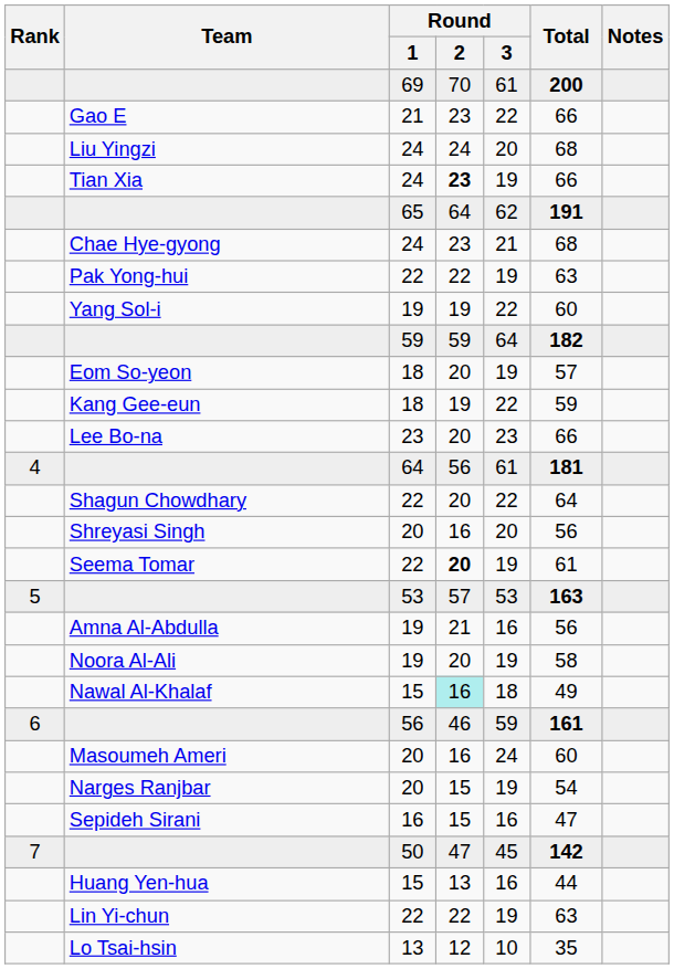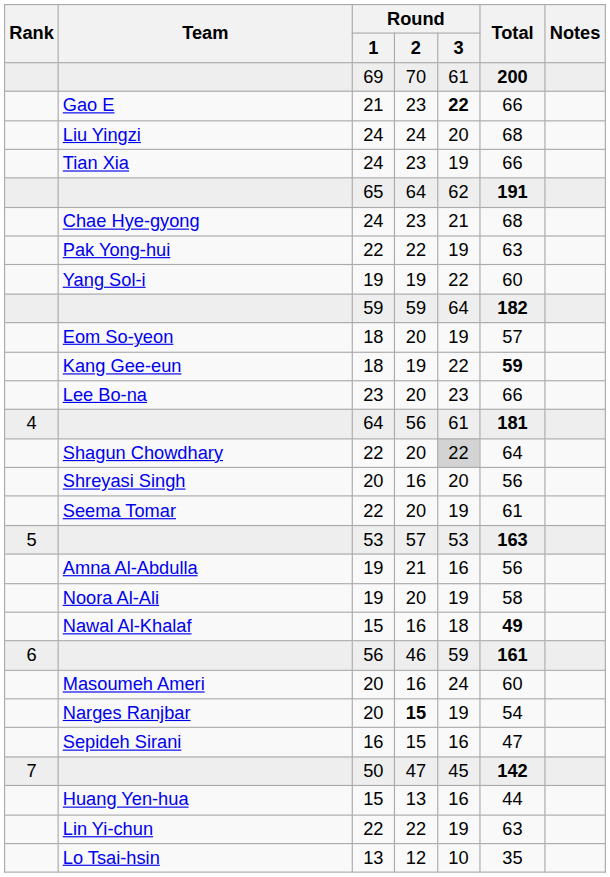Gao E | Round / 3: normal -> bold
Tian Xia | Round / 2: bold -> normal
Kang Gee-eun | Total: normal -> bold
Shagun Chowdhary | Round / 3: no background -> lightgrey background
Seema Tomar | Round / 2: bold -> normal
Nawal Al-Khalaf | Round / 2: paleturquoise background -> no background
Nawal Al-Khalaf | Total: normal -> bold
Narges Ranjbar | Round / 2: normal -> bold
